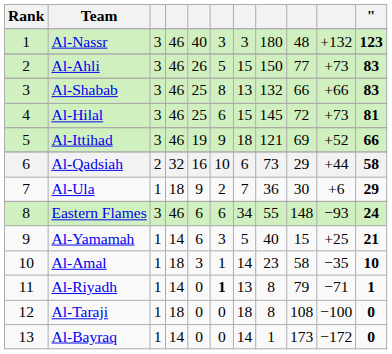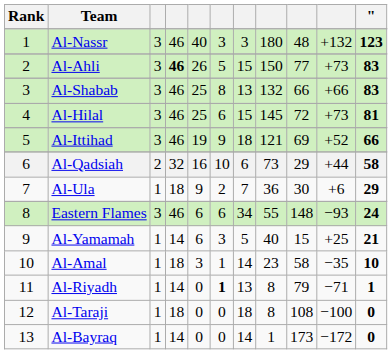Al-Ahli | column 4: normal -> bold
